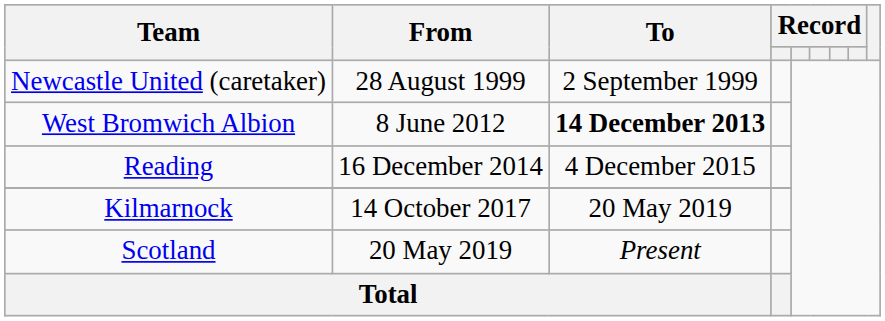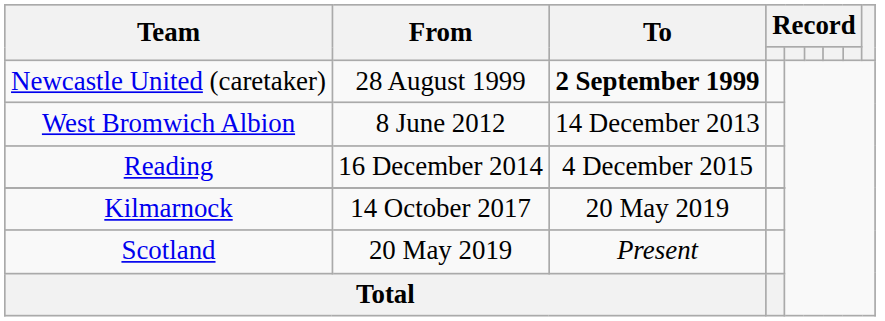Newcastle United (caretaker) | To: normal -> bold
West Bromwich Albion | To: bold -> normal
